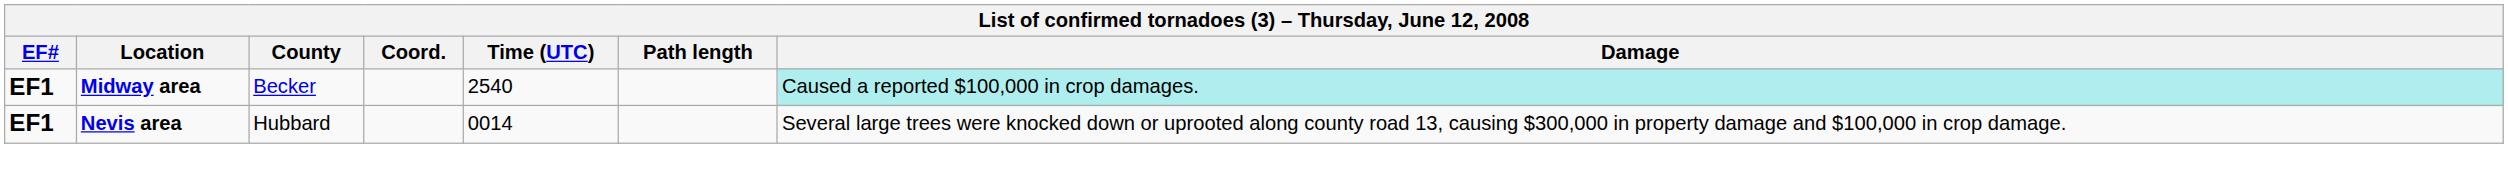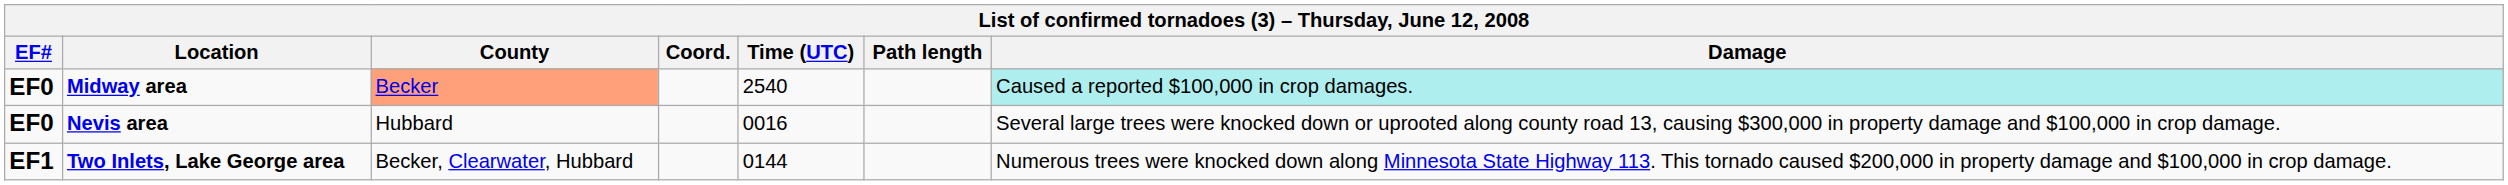Midway area | EF#: EF1 -> EF0
Midway area | County: no background -> lightsalmon background
Nevis area | EF#: EF1 -> EF0
Nevis area | Time (UTC): 0014 -> 0016
+ row: EF1 | Two Inlets, Lake George area | Becker, Clearwater, Hubbard | 0144 | Numerous trees were knocked down along Minnesota State Highway 113. This tornado caused $200,000 in property damage and $100,000 in crop damage.
